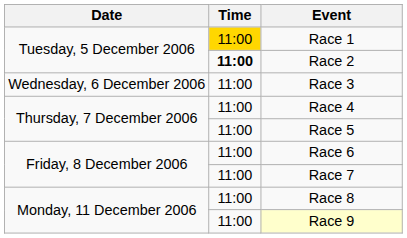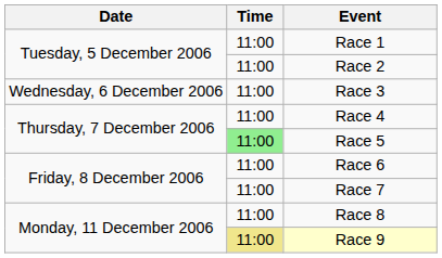Race 1 | Time: gold background -> no background
Race 2 | Time: bold -> normal
Race 5 | Time: no background -> lightgreen background
Race 9 | Time: no background -> khaki background
